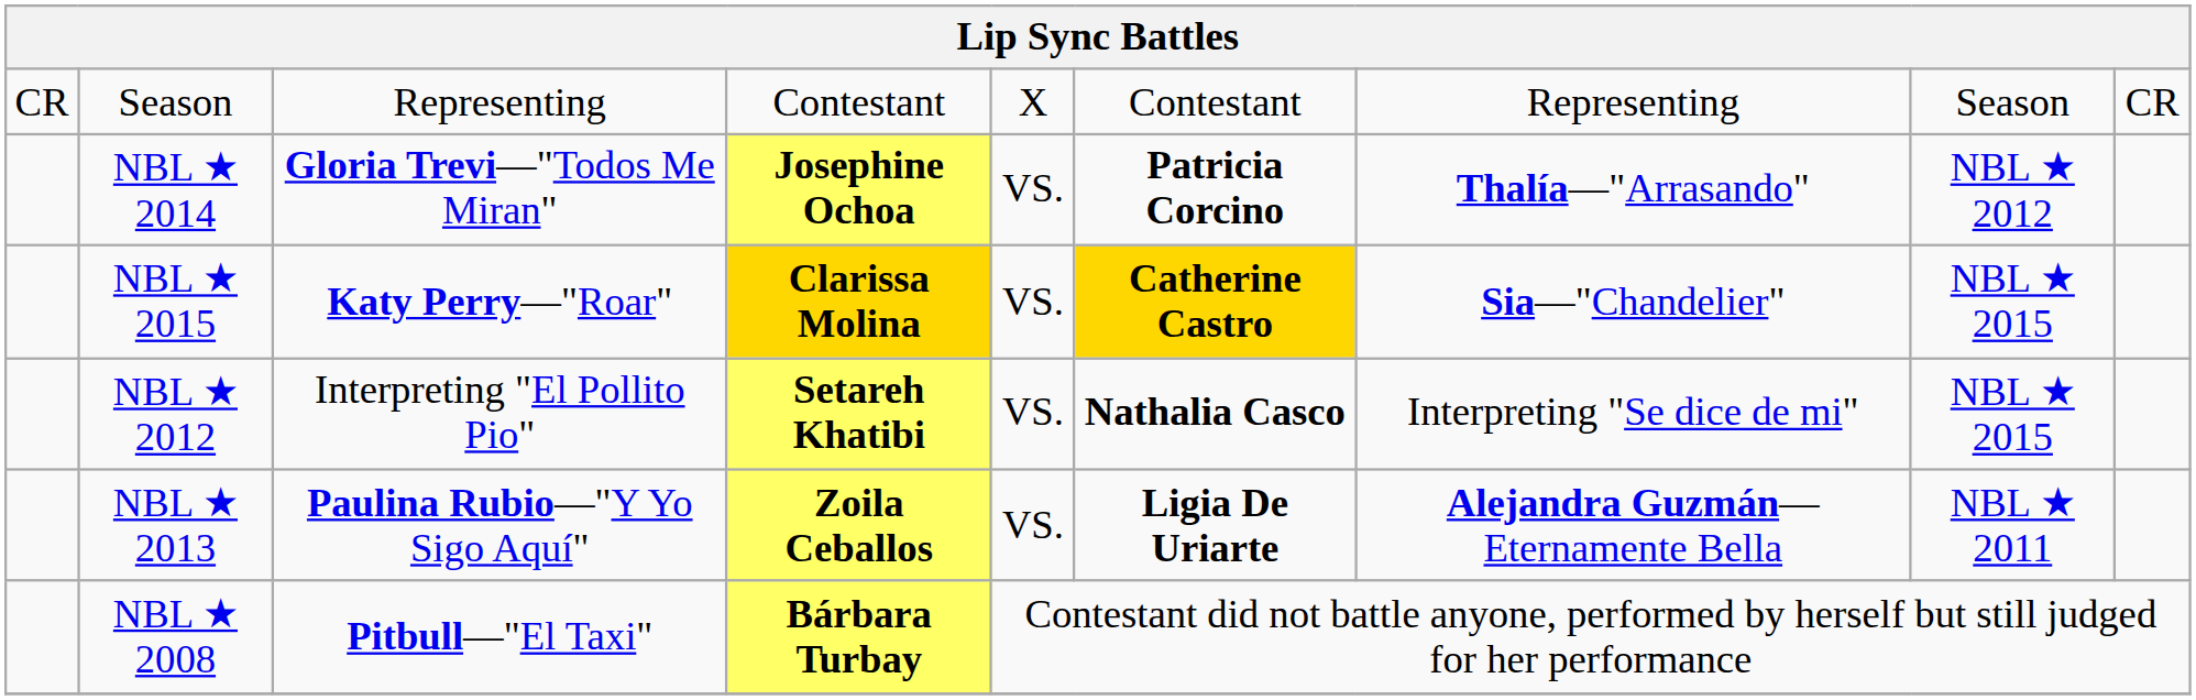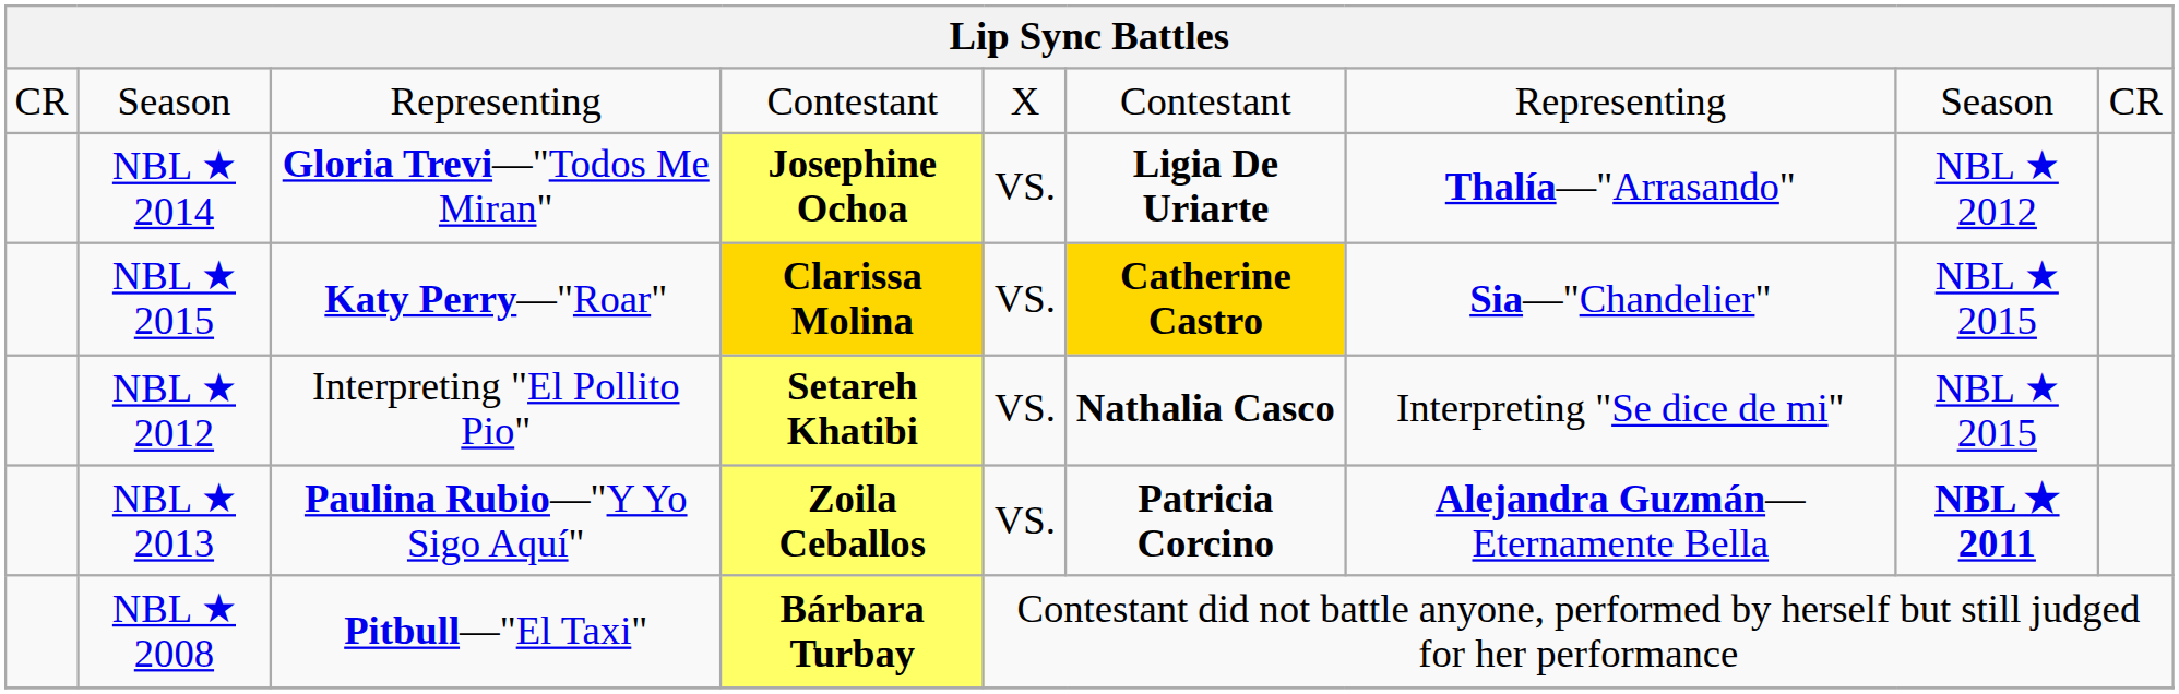NBL ★ 2014 | column 6: Patricia Corcino -> Ligia De Uriarte
NBL ★ 2013 | column 6: Ligia De Uriarte -> Patricia Corcino
NBL ★ 2013 | column 8: normal -> bold
